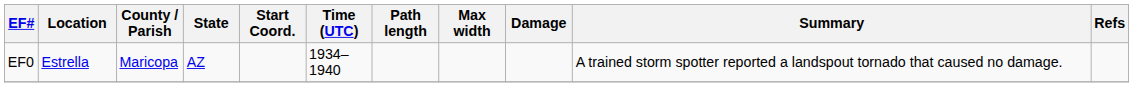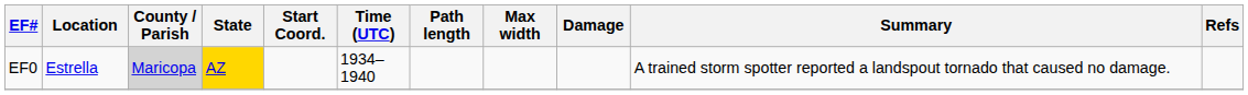EF0 | County / Parish: no background -> lightgrey background
EF0 | State: no background -> gold background
